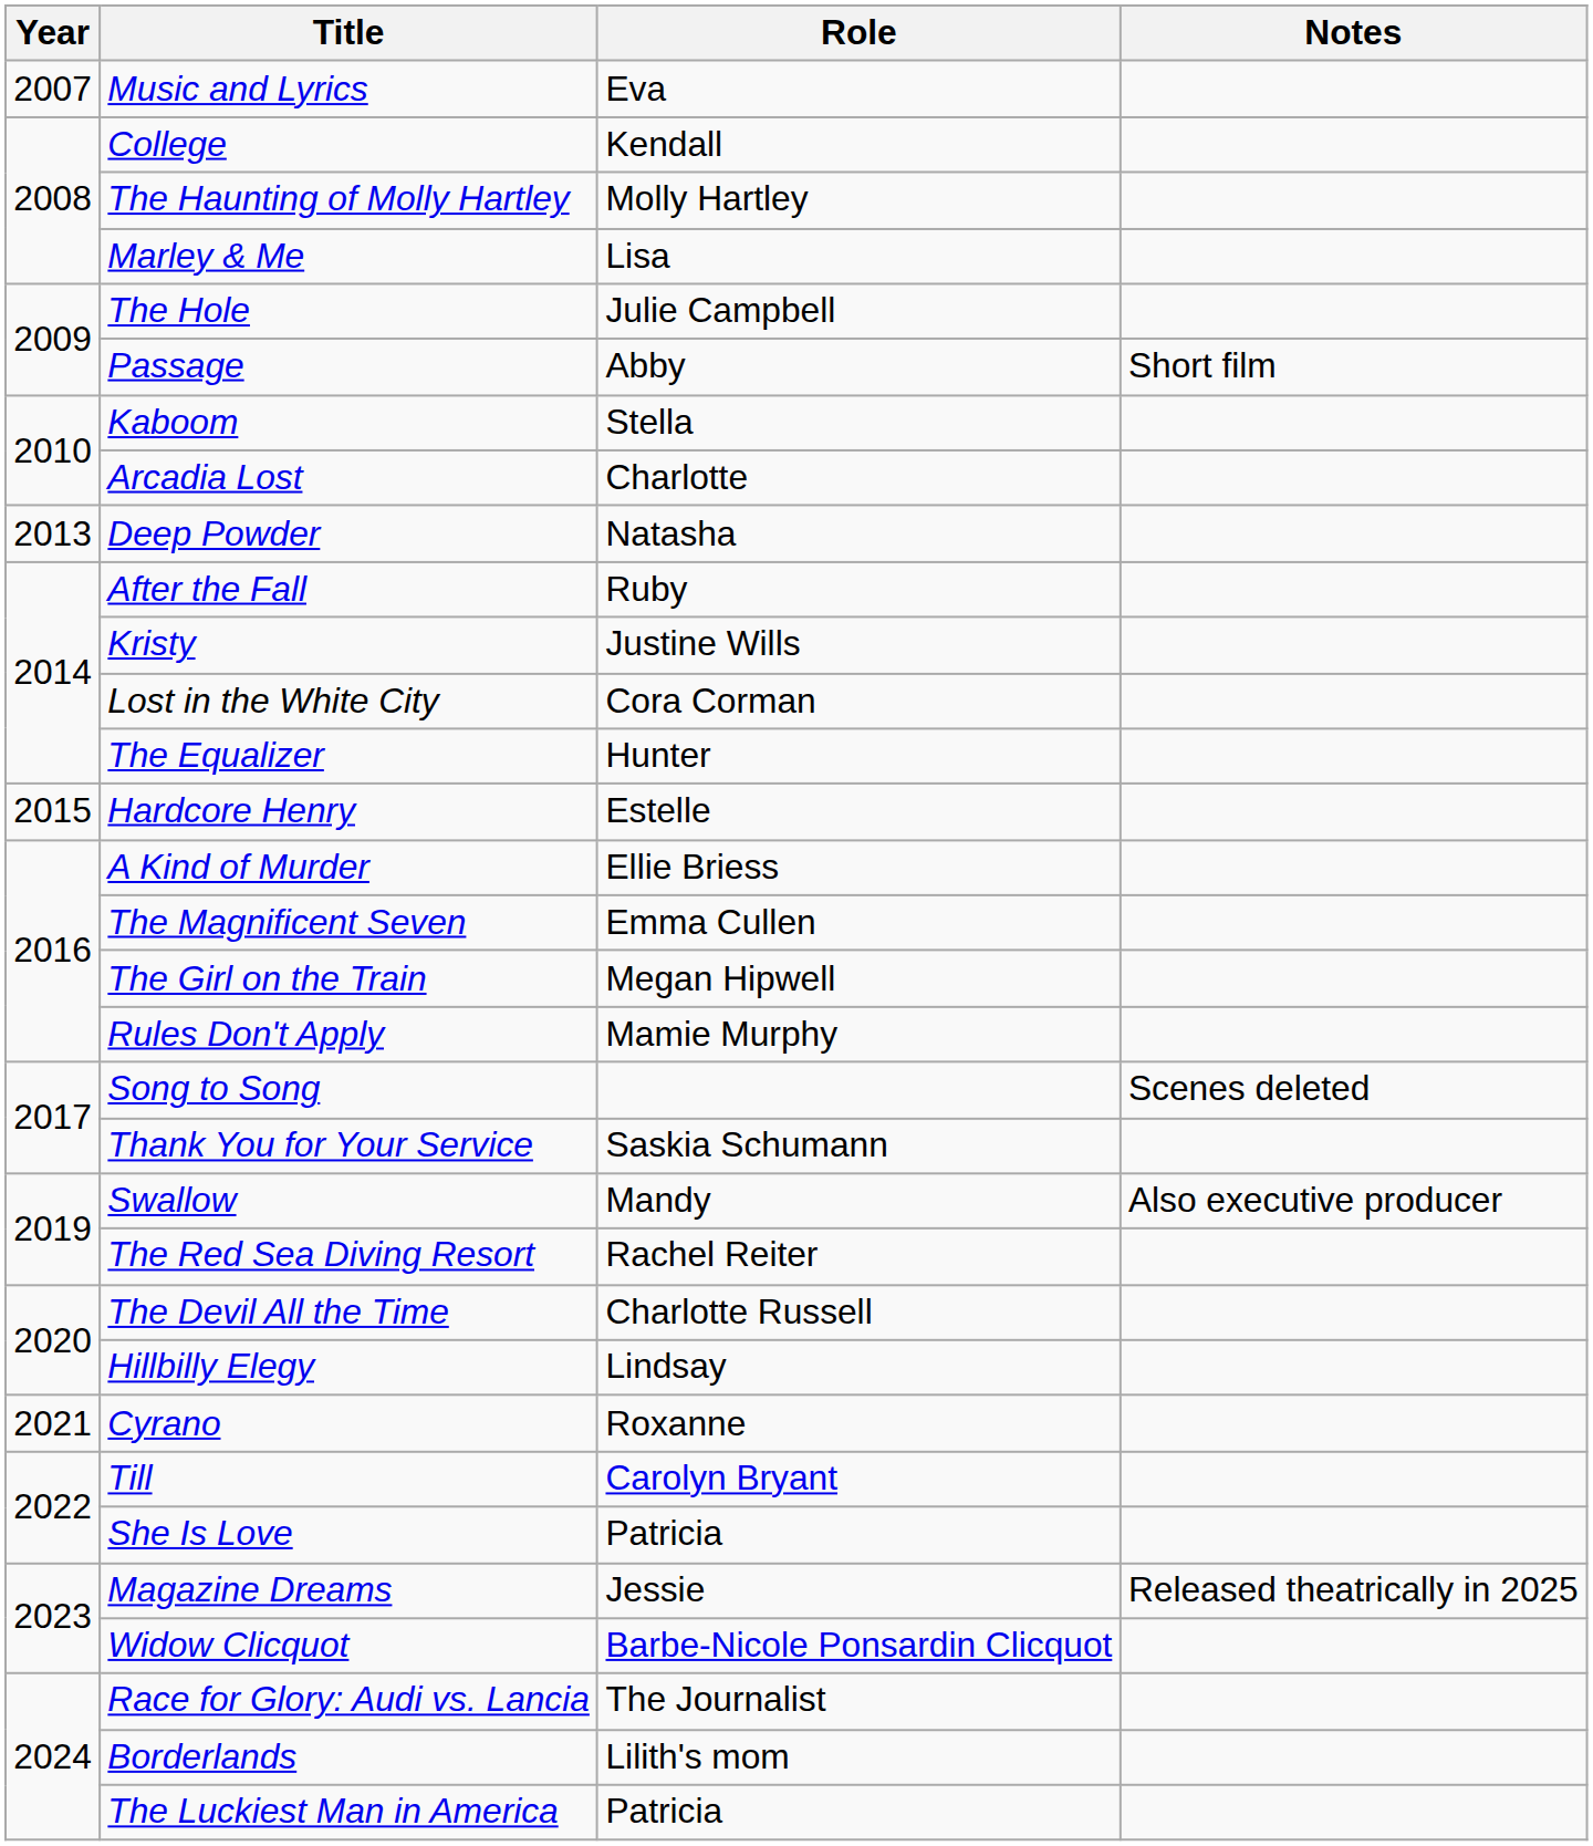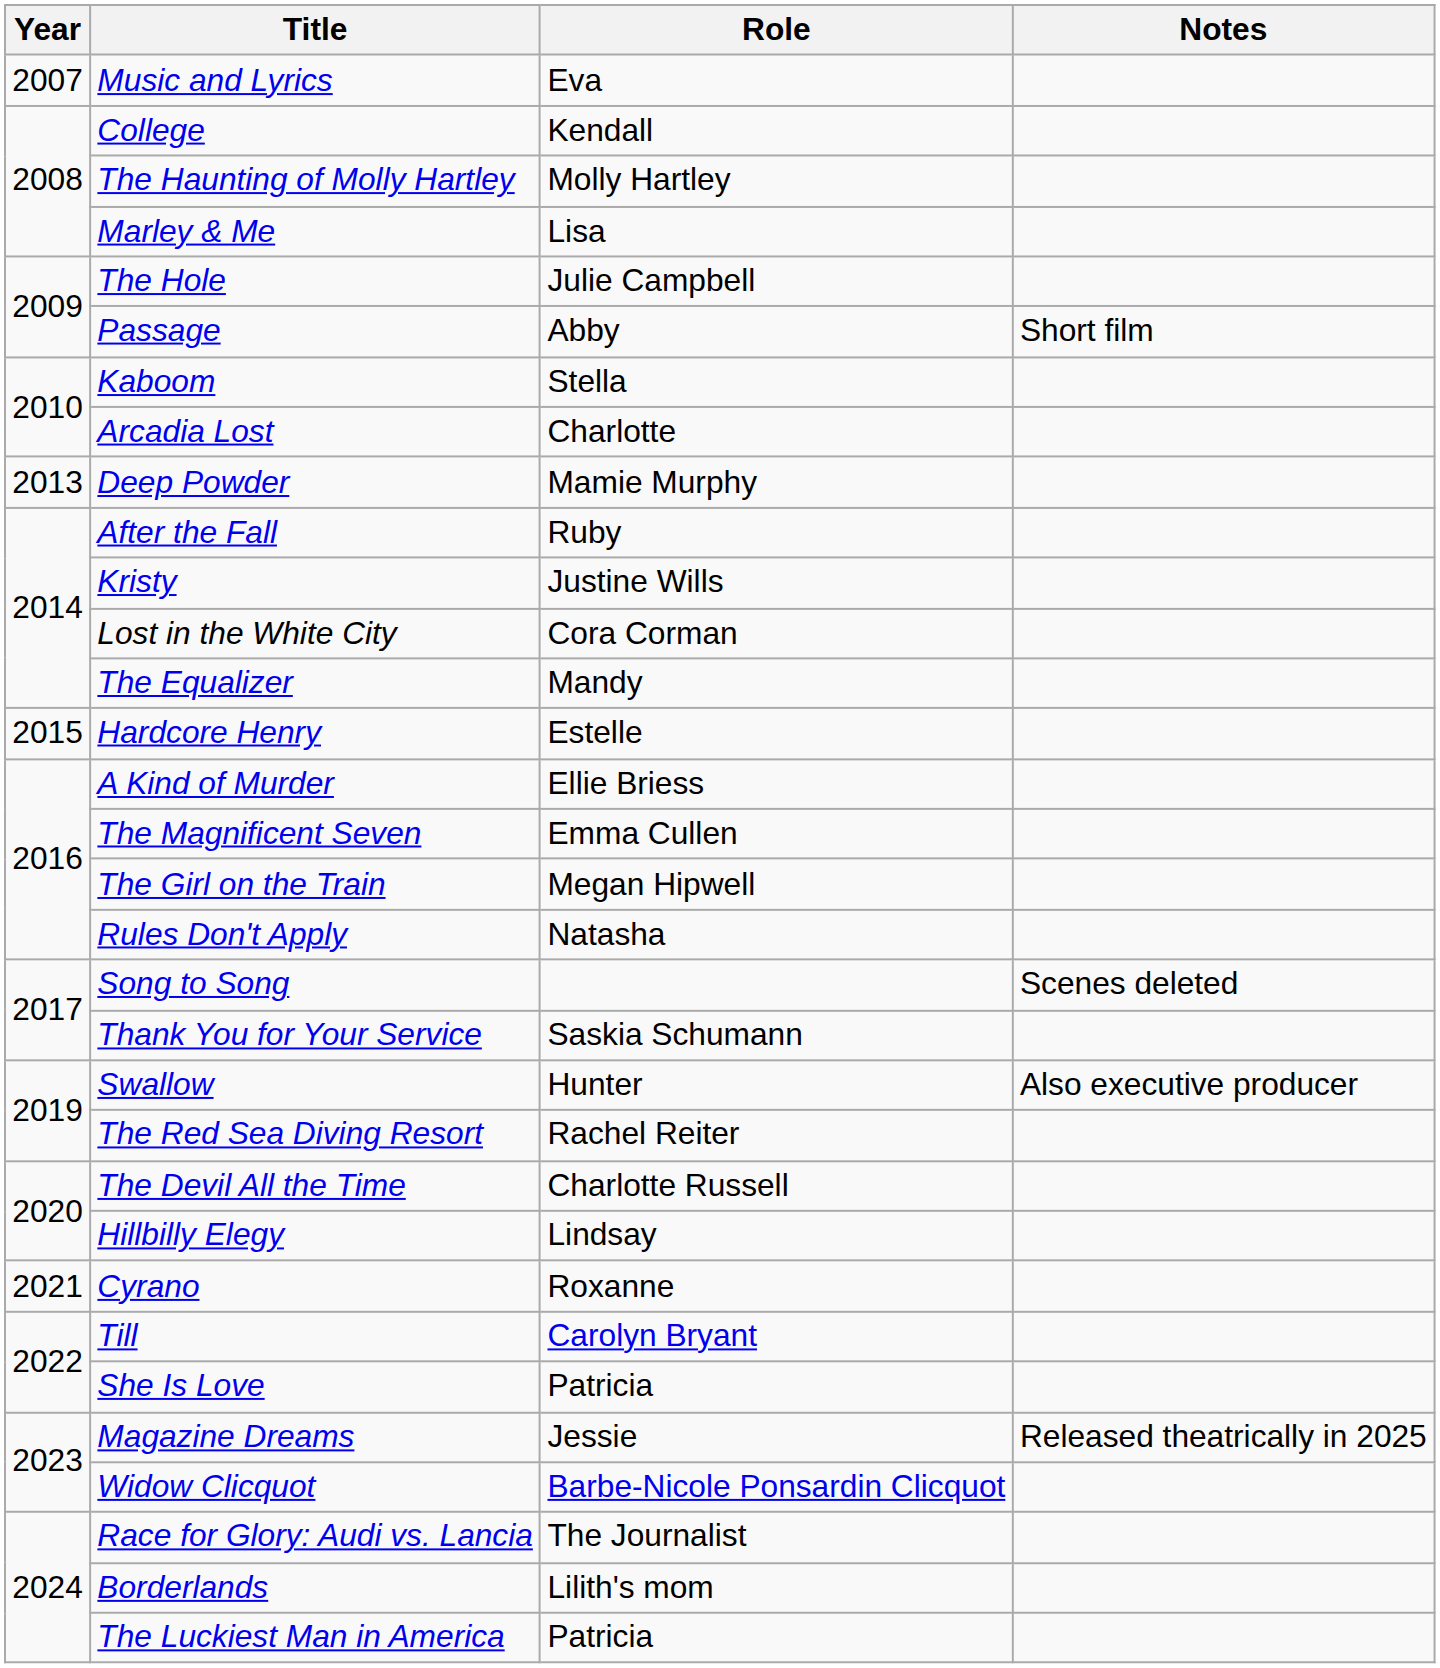Deep Powder | Role: Natasha -> Mamie Murphy
The Equalizer | Role: Hunter -> Mandy
Rules Don't Apply | Role: Mamie Murphy -> Natasha
Swallow | Role: Mandy -> Hunter
